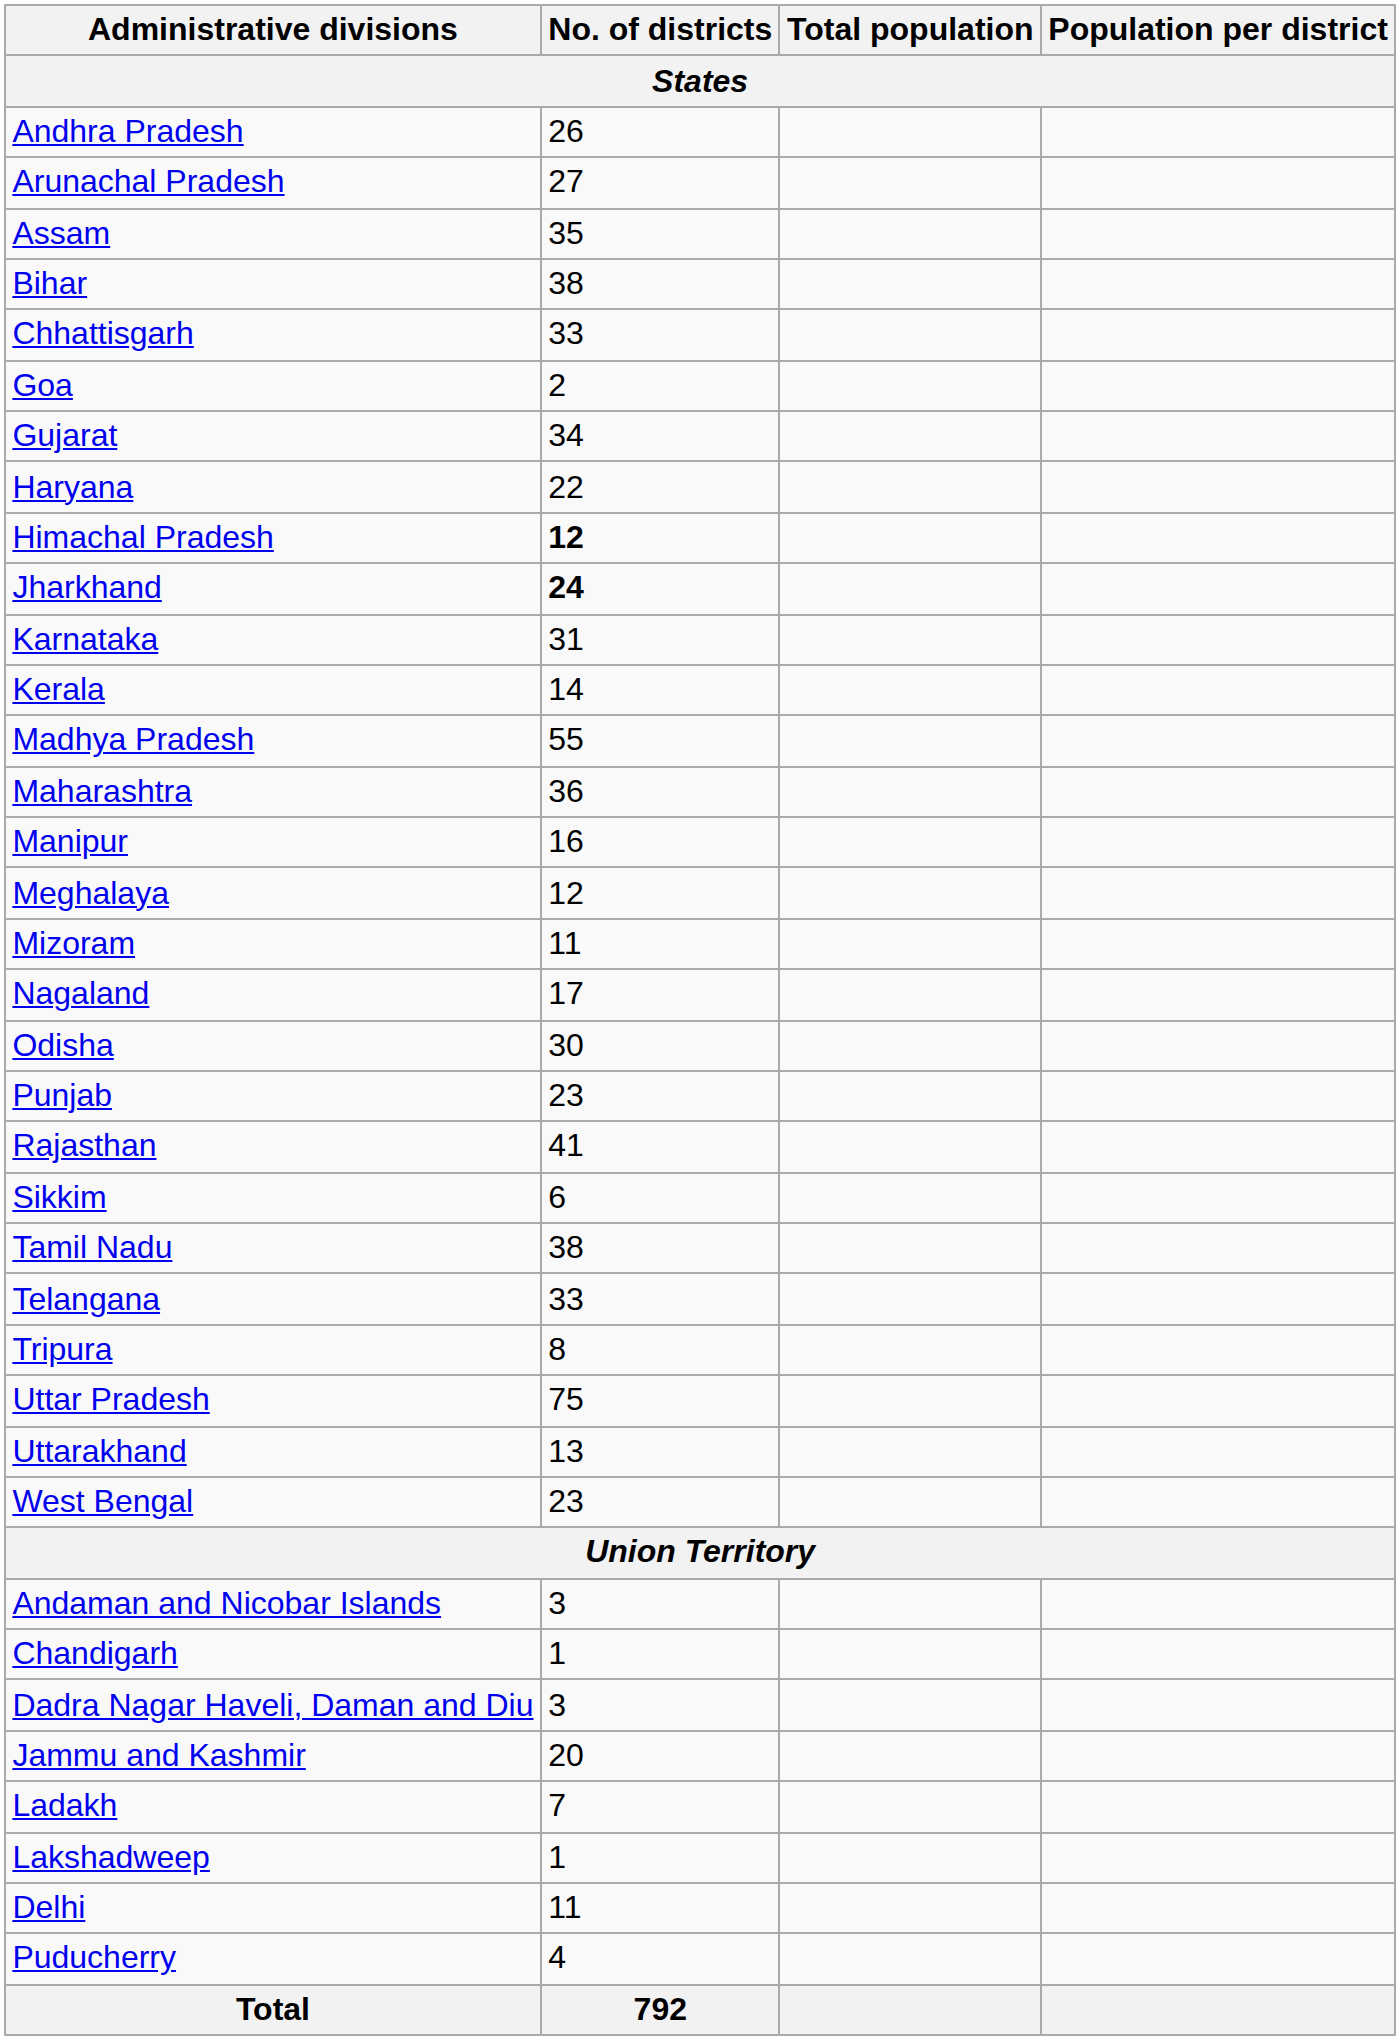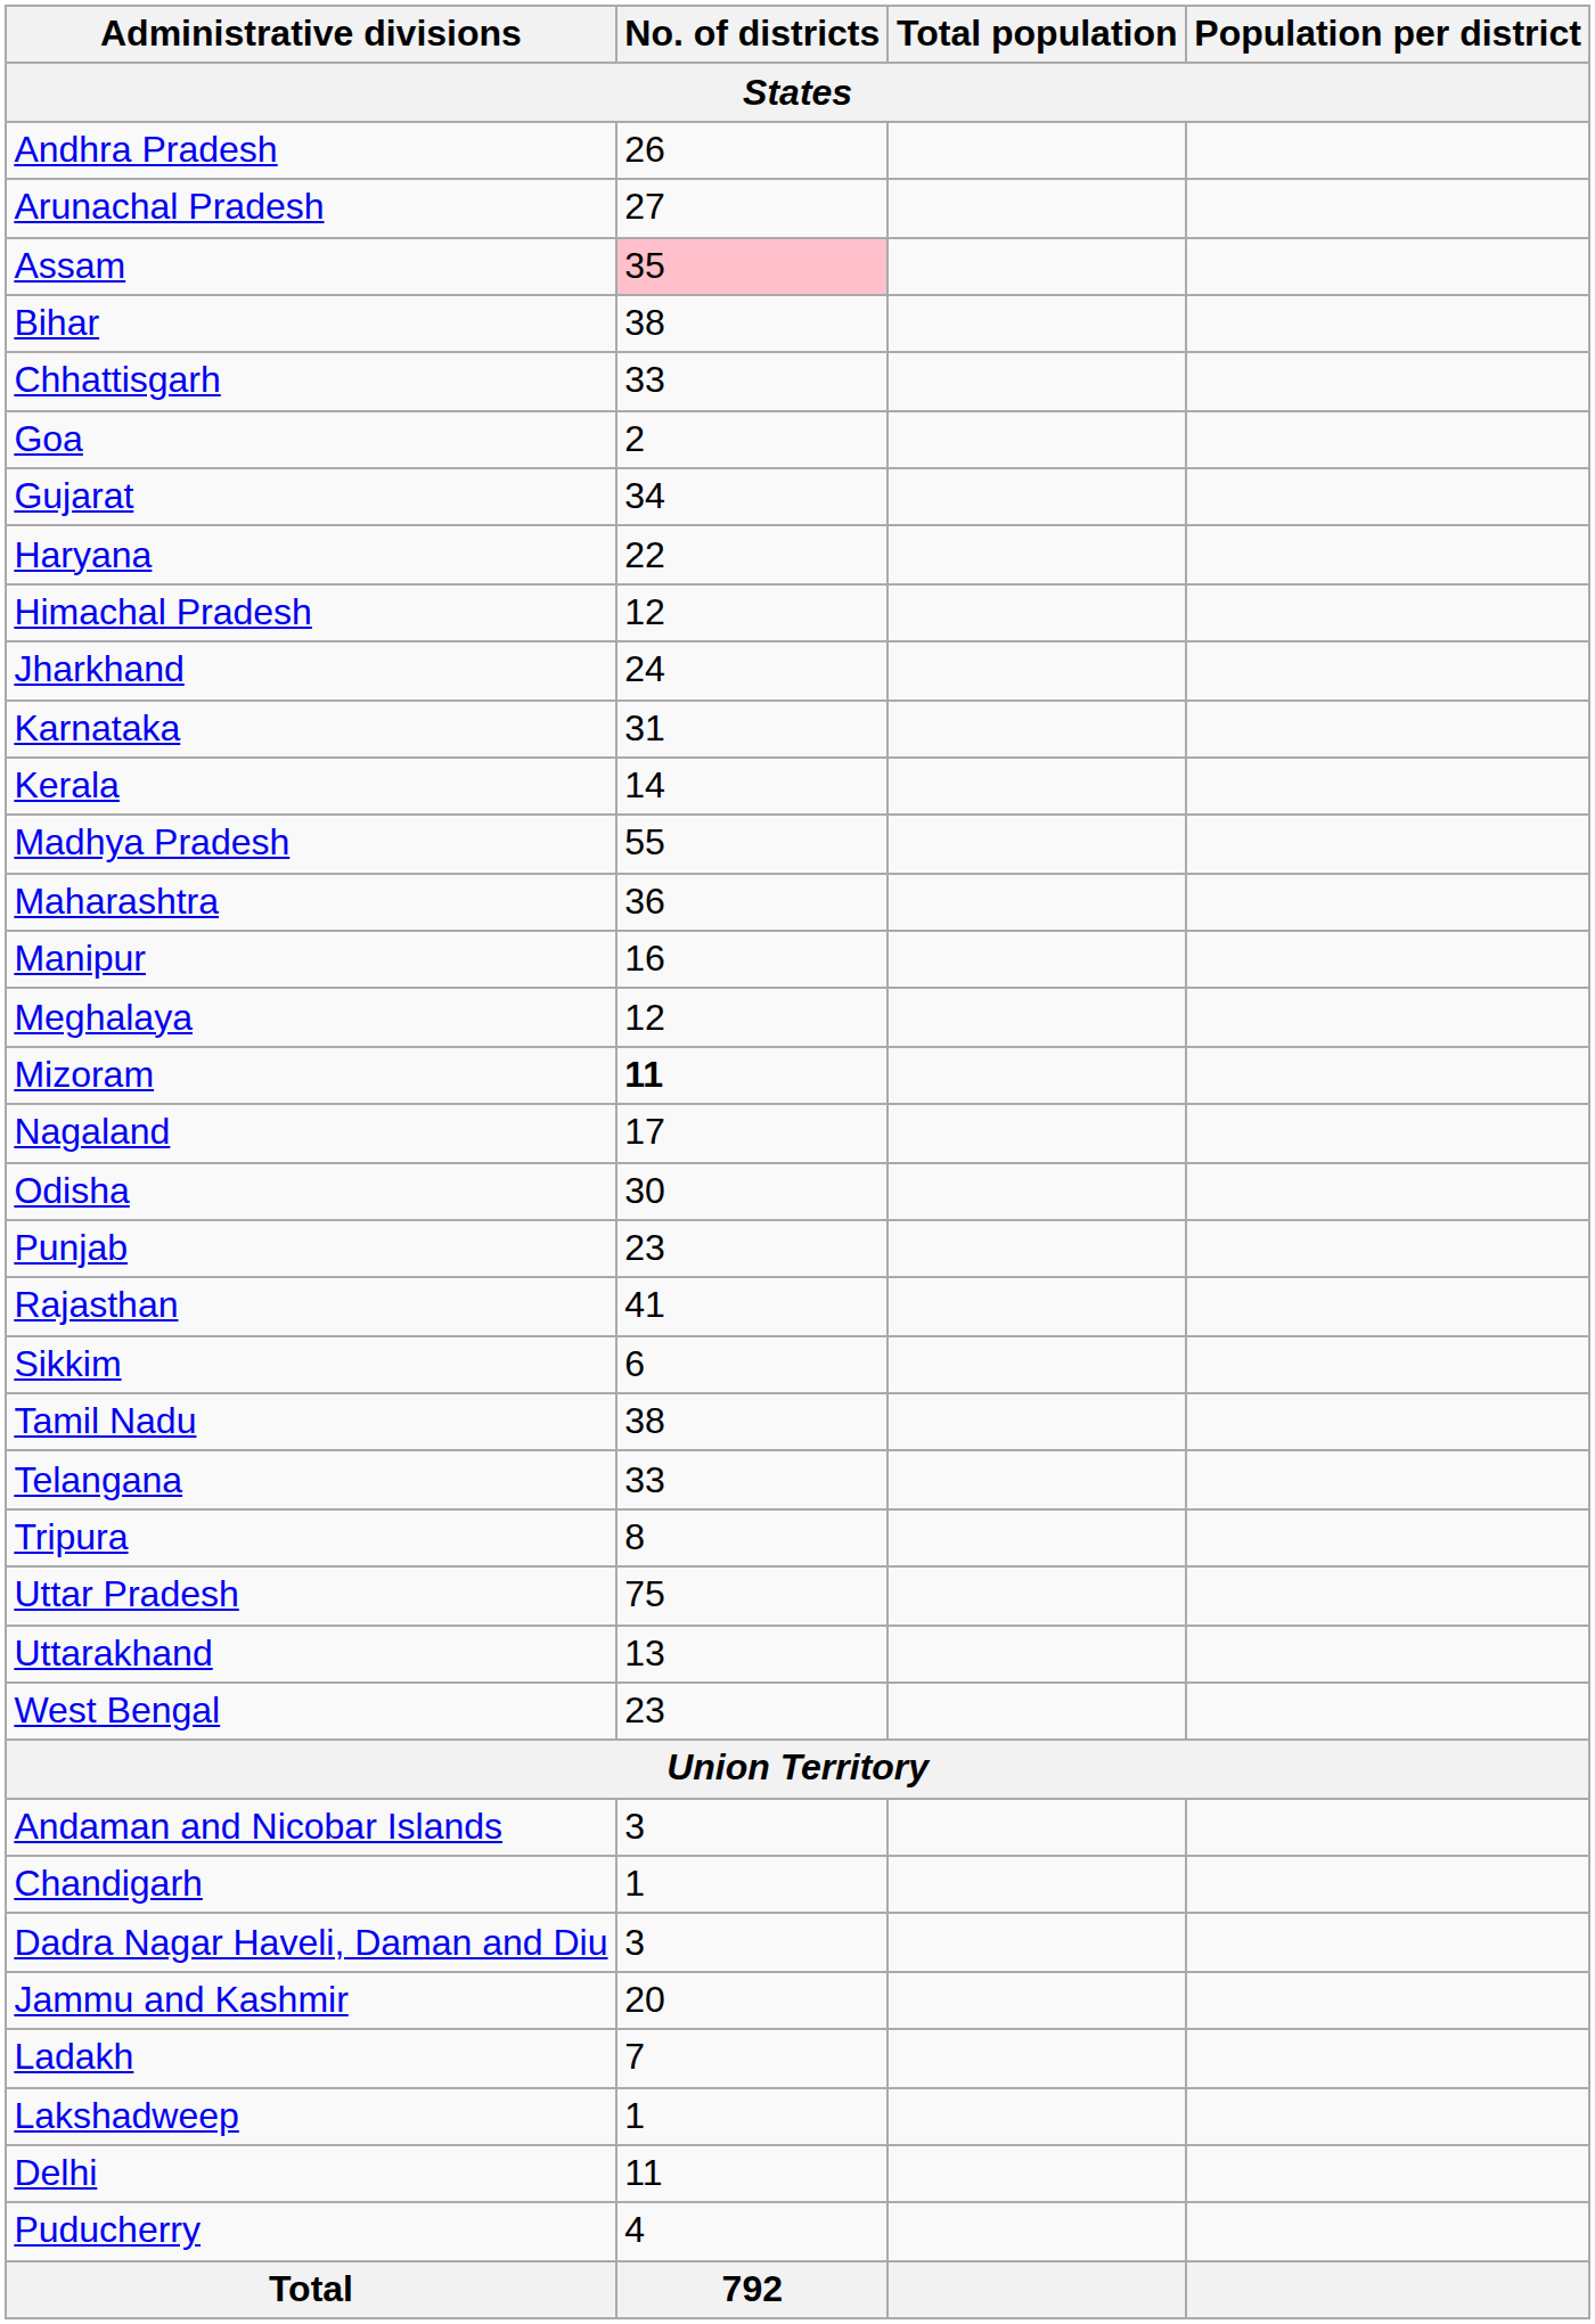Assam | No. of districts: no background -> pink background
Himachal Pradesh | No. of districts: bold -> normal
Jharkhand | No. of districts: bold -> normal
Mizoram | No. of districts: normal -> bold
